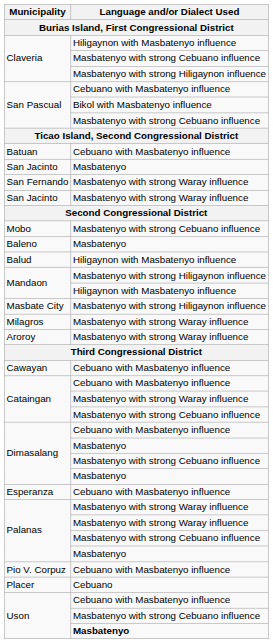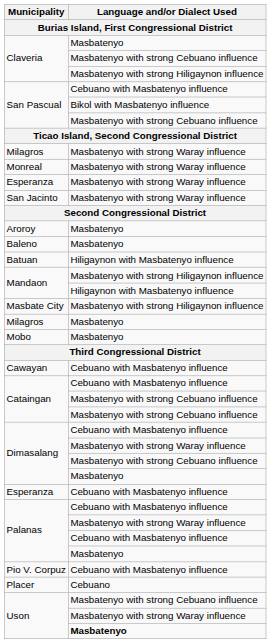row 3 | Language and/or Dialect Used: Hiligaynon with Masbatenyo influence -> Masbatenyo
row 10 | Municipality: Batuan -> Milagros
row 10 | Language and/or Dialect Used: Cebuano with Masbatenyo influence -> Masbatenyo with strong Waray influence
row 11 | Municipality: San Jacinto -> Monreal
row 11 | Language and/or Dialect Used: Masbatenyo -> Masbatenyo with strong Waray influence
row 12 | Municipality: San Fernando -> Esperanza
row 15 | Municipality: Mobo -> Aroroy
row 15 | Language and/or Dialect Used: Masbatenyo with strong Cebuano influence -> Masbatenyo
row 17 | Municipality: Balud -> Batuan
row 21 | Language and/or Dialect Used: Masbatenyo with strong Waray influence -> Masbatenyo
row 22 | Municipality: Aroroy -> Mobo
row 22 | Language and/or Dialect Used: Masbatenyo with strong Waray influence -> Masbatenyo
row 26 | Language and/or Dialect Used: Masbatenyo with strong Waray influence -> Masbatenyo with strong Cebuano influence
row 29 | Language and/or Dialect Used: Masbatenyo -> Masbatenyo with strong Waray influence
row 33 | Language and/or Dialect Used: Masbatenyo with strong Waray influence -> Cebuano with Masbatenyo influence
row 35 | Language and/or Dialect Used: Masbatenyo with strong Cebuano influence -> Cebuano with Masbatenyo influence
row 39 | Language and/or Dialect Used: Cebuano with Masbatenyo influence -> Masbatenyo with strong Cebuano influence
row 40 | Language and/or Dialect Used: Masbatenyo with strong Cebuano influence -> Masbatenyo with strong Waray influence
